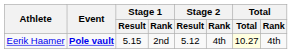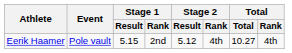Eerik Haamer | Event: bold -> normal
Eerik Haamer | Total: lightyellow background -> no background
